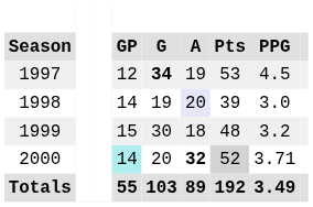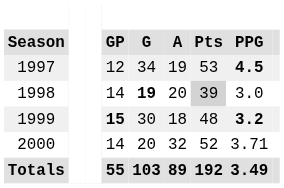1997 | G: bold -> normal
1997 | PPG: normal -> bold
1998 | G: normal -> bold
1998 | A: lavender background -> no background
1998 | Pts: no background -> lightgrey background
1999 | GP: normal -> bold
1999 | PPG: normal -> bold
2000 | GP: paleturquoise background -> no background
2000 | A: bold -> normal
2000 | Pts: lightgrey background -> no background
